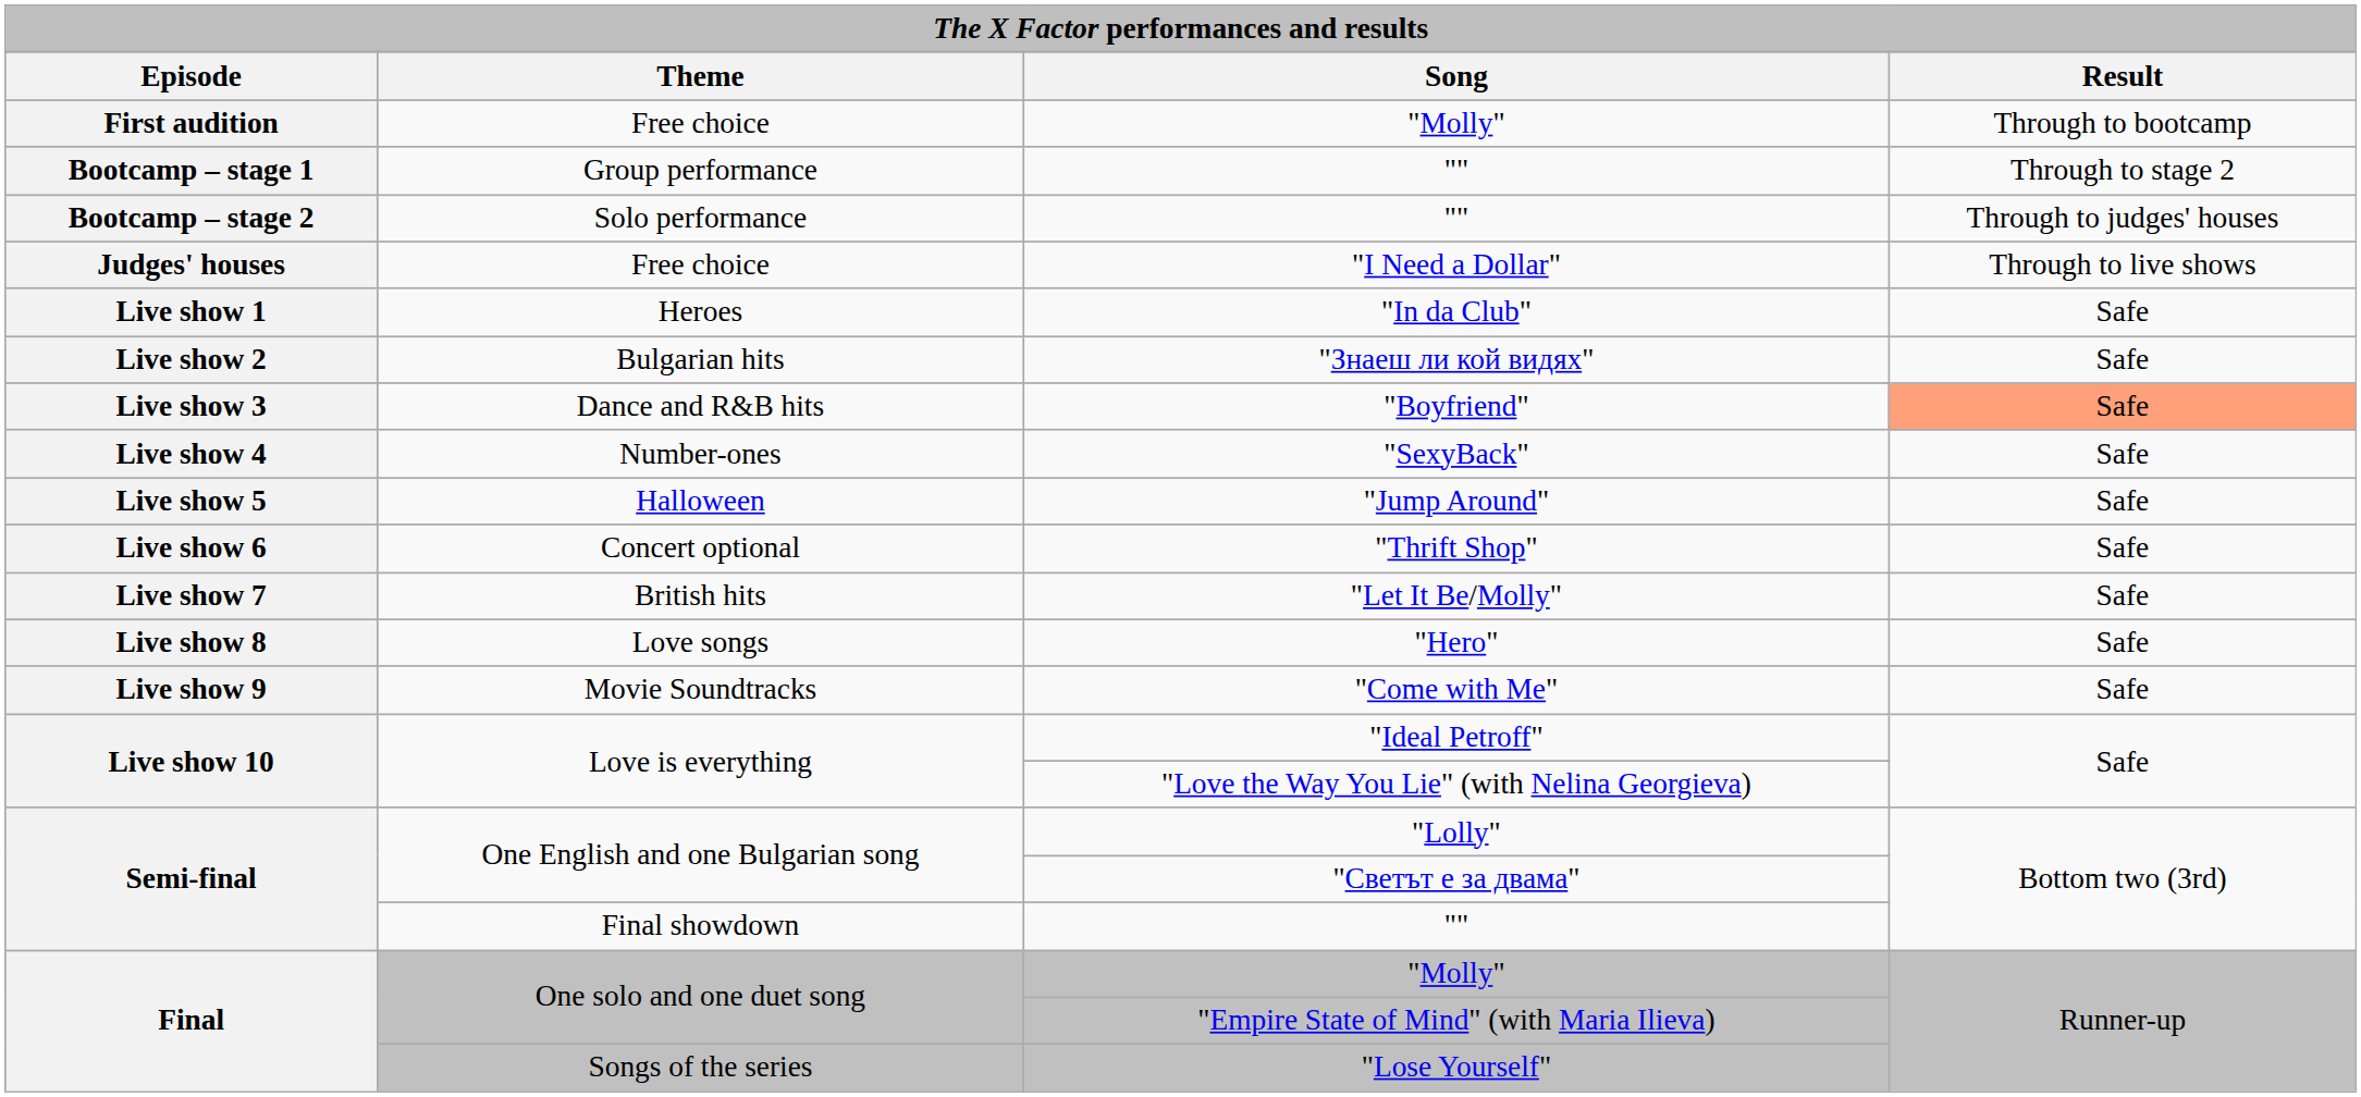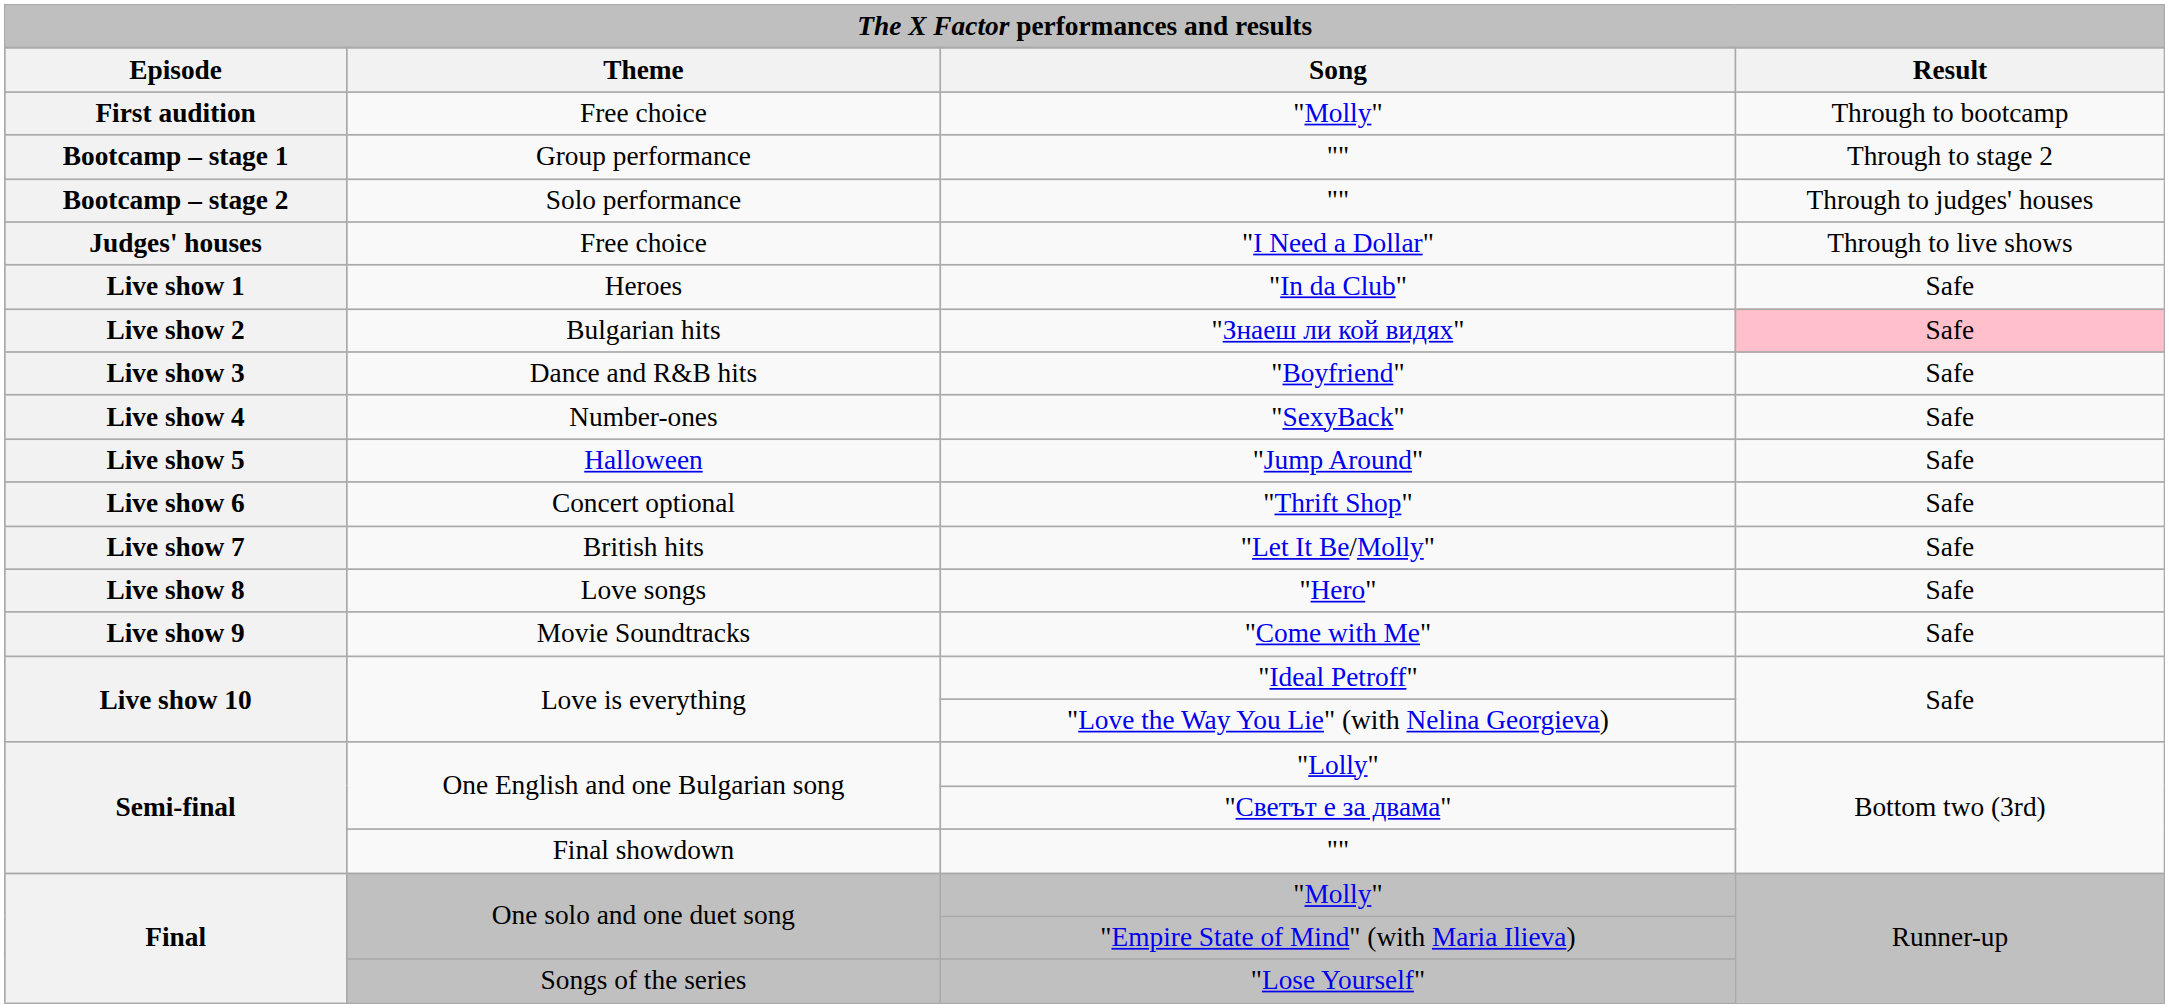"Знаеш ли кой видях" | Result: no background -> pink background
"Boyfriend" | Result: lightsalmon background -> no background
